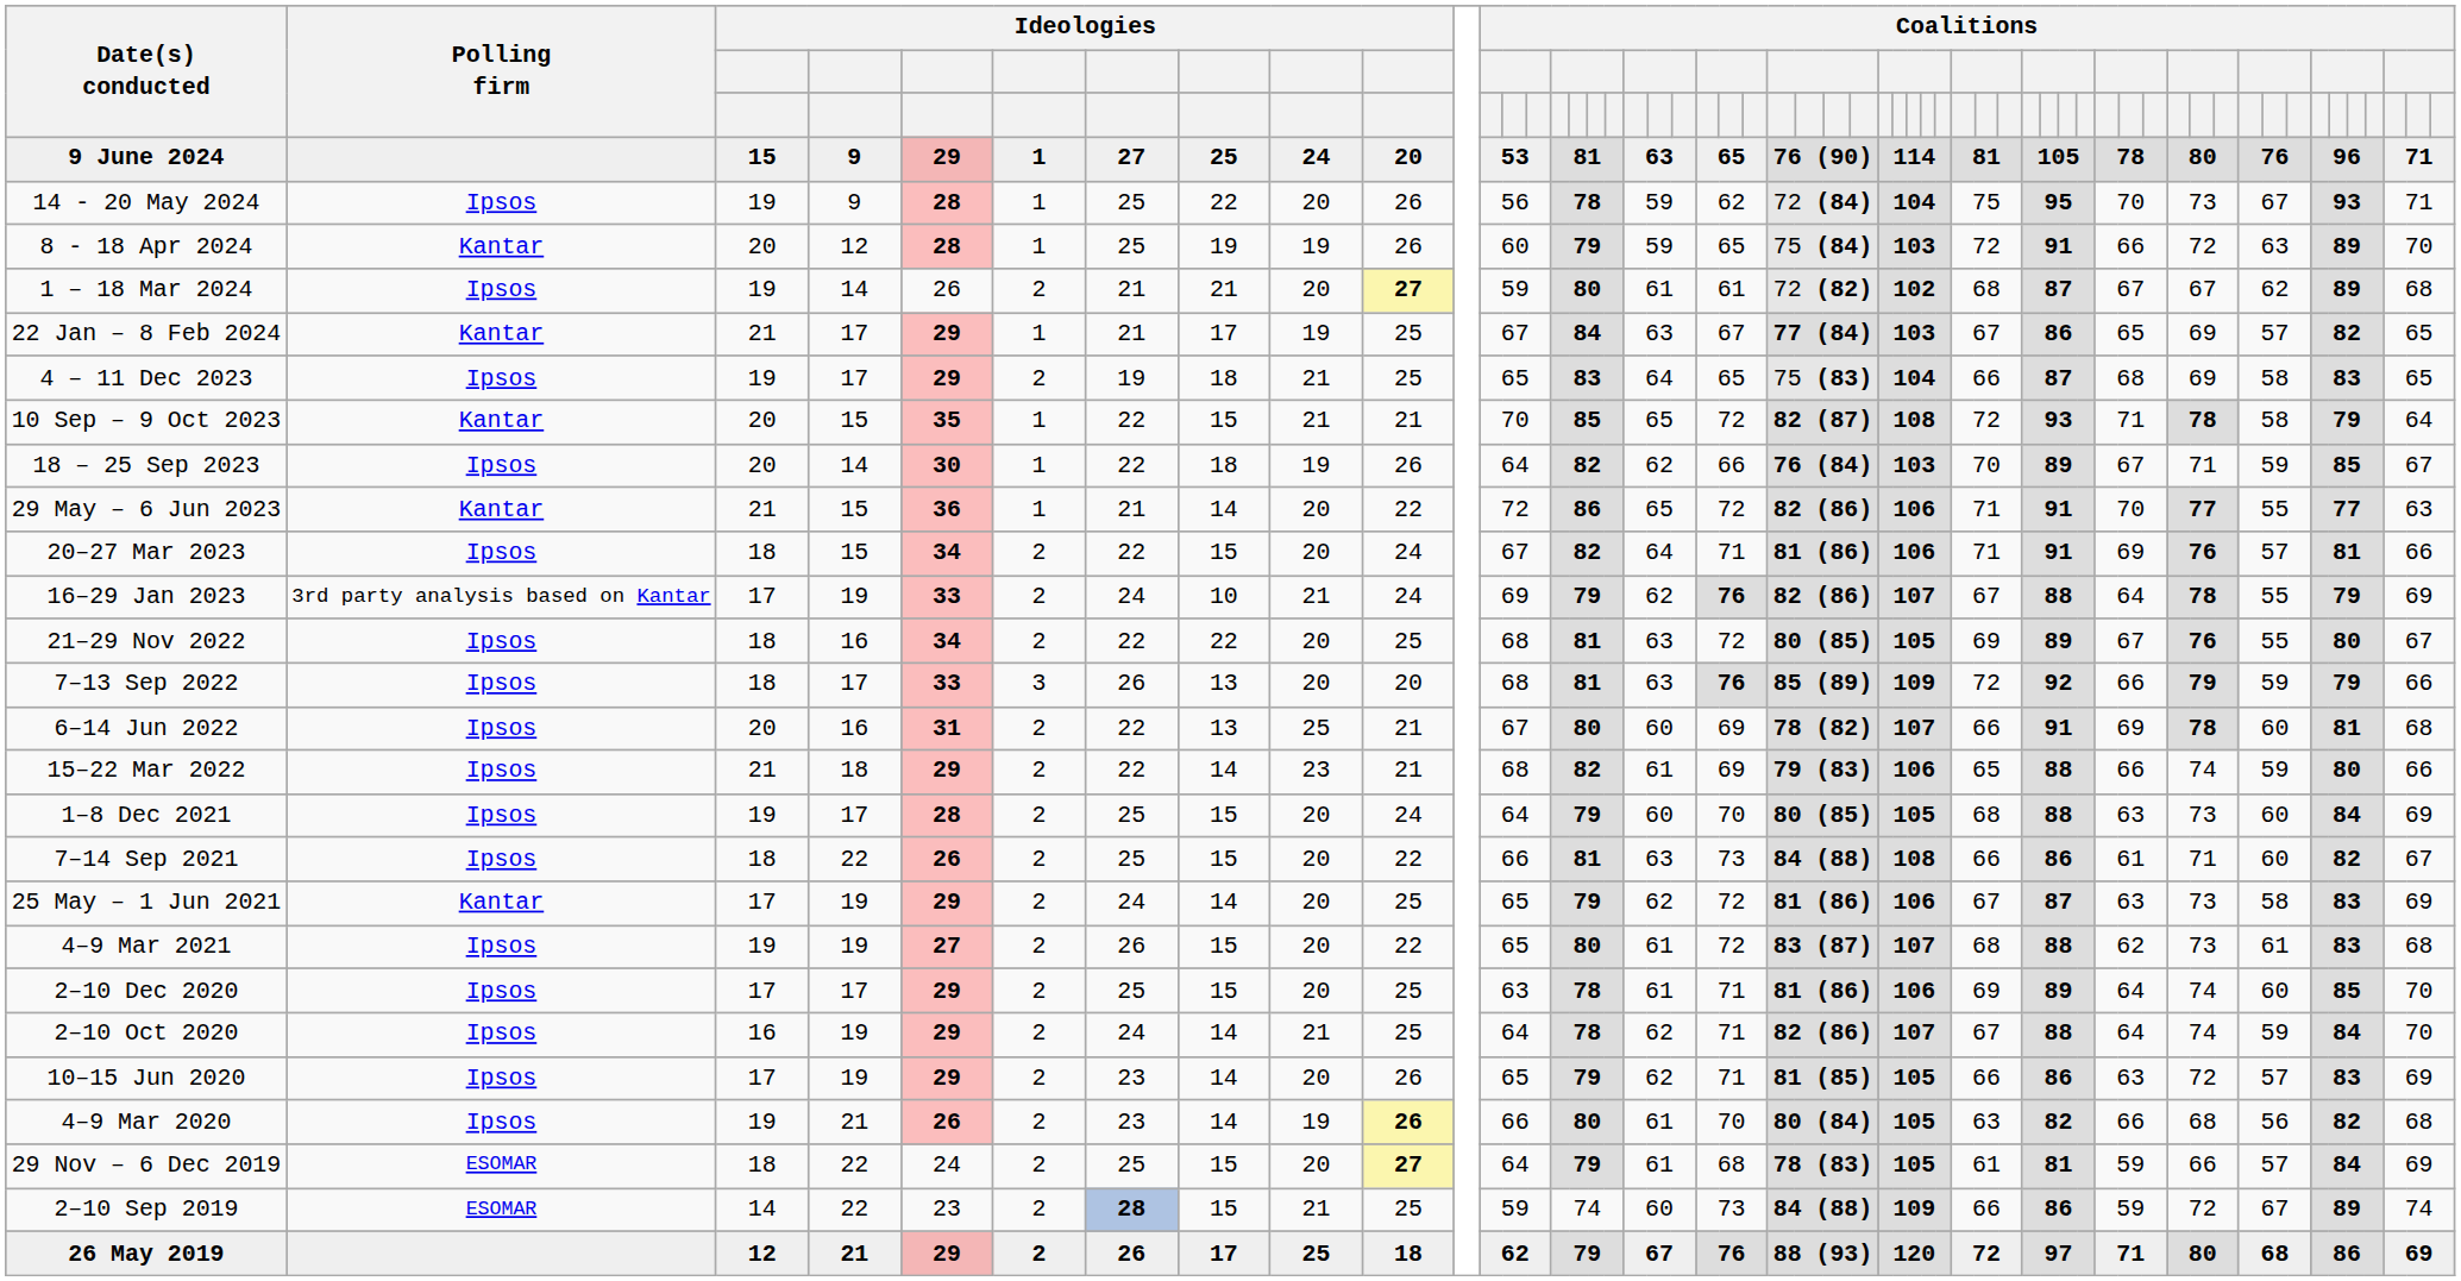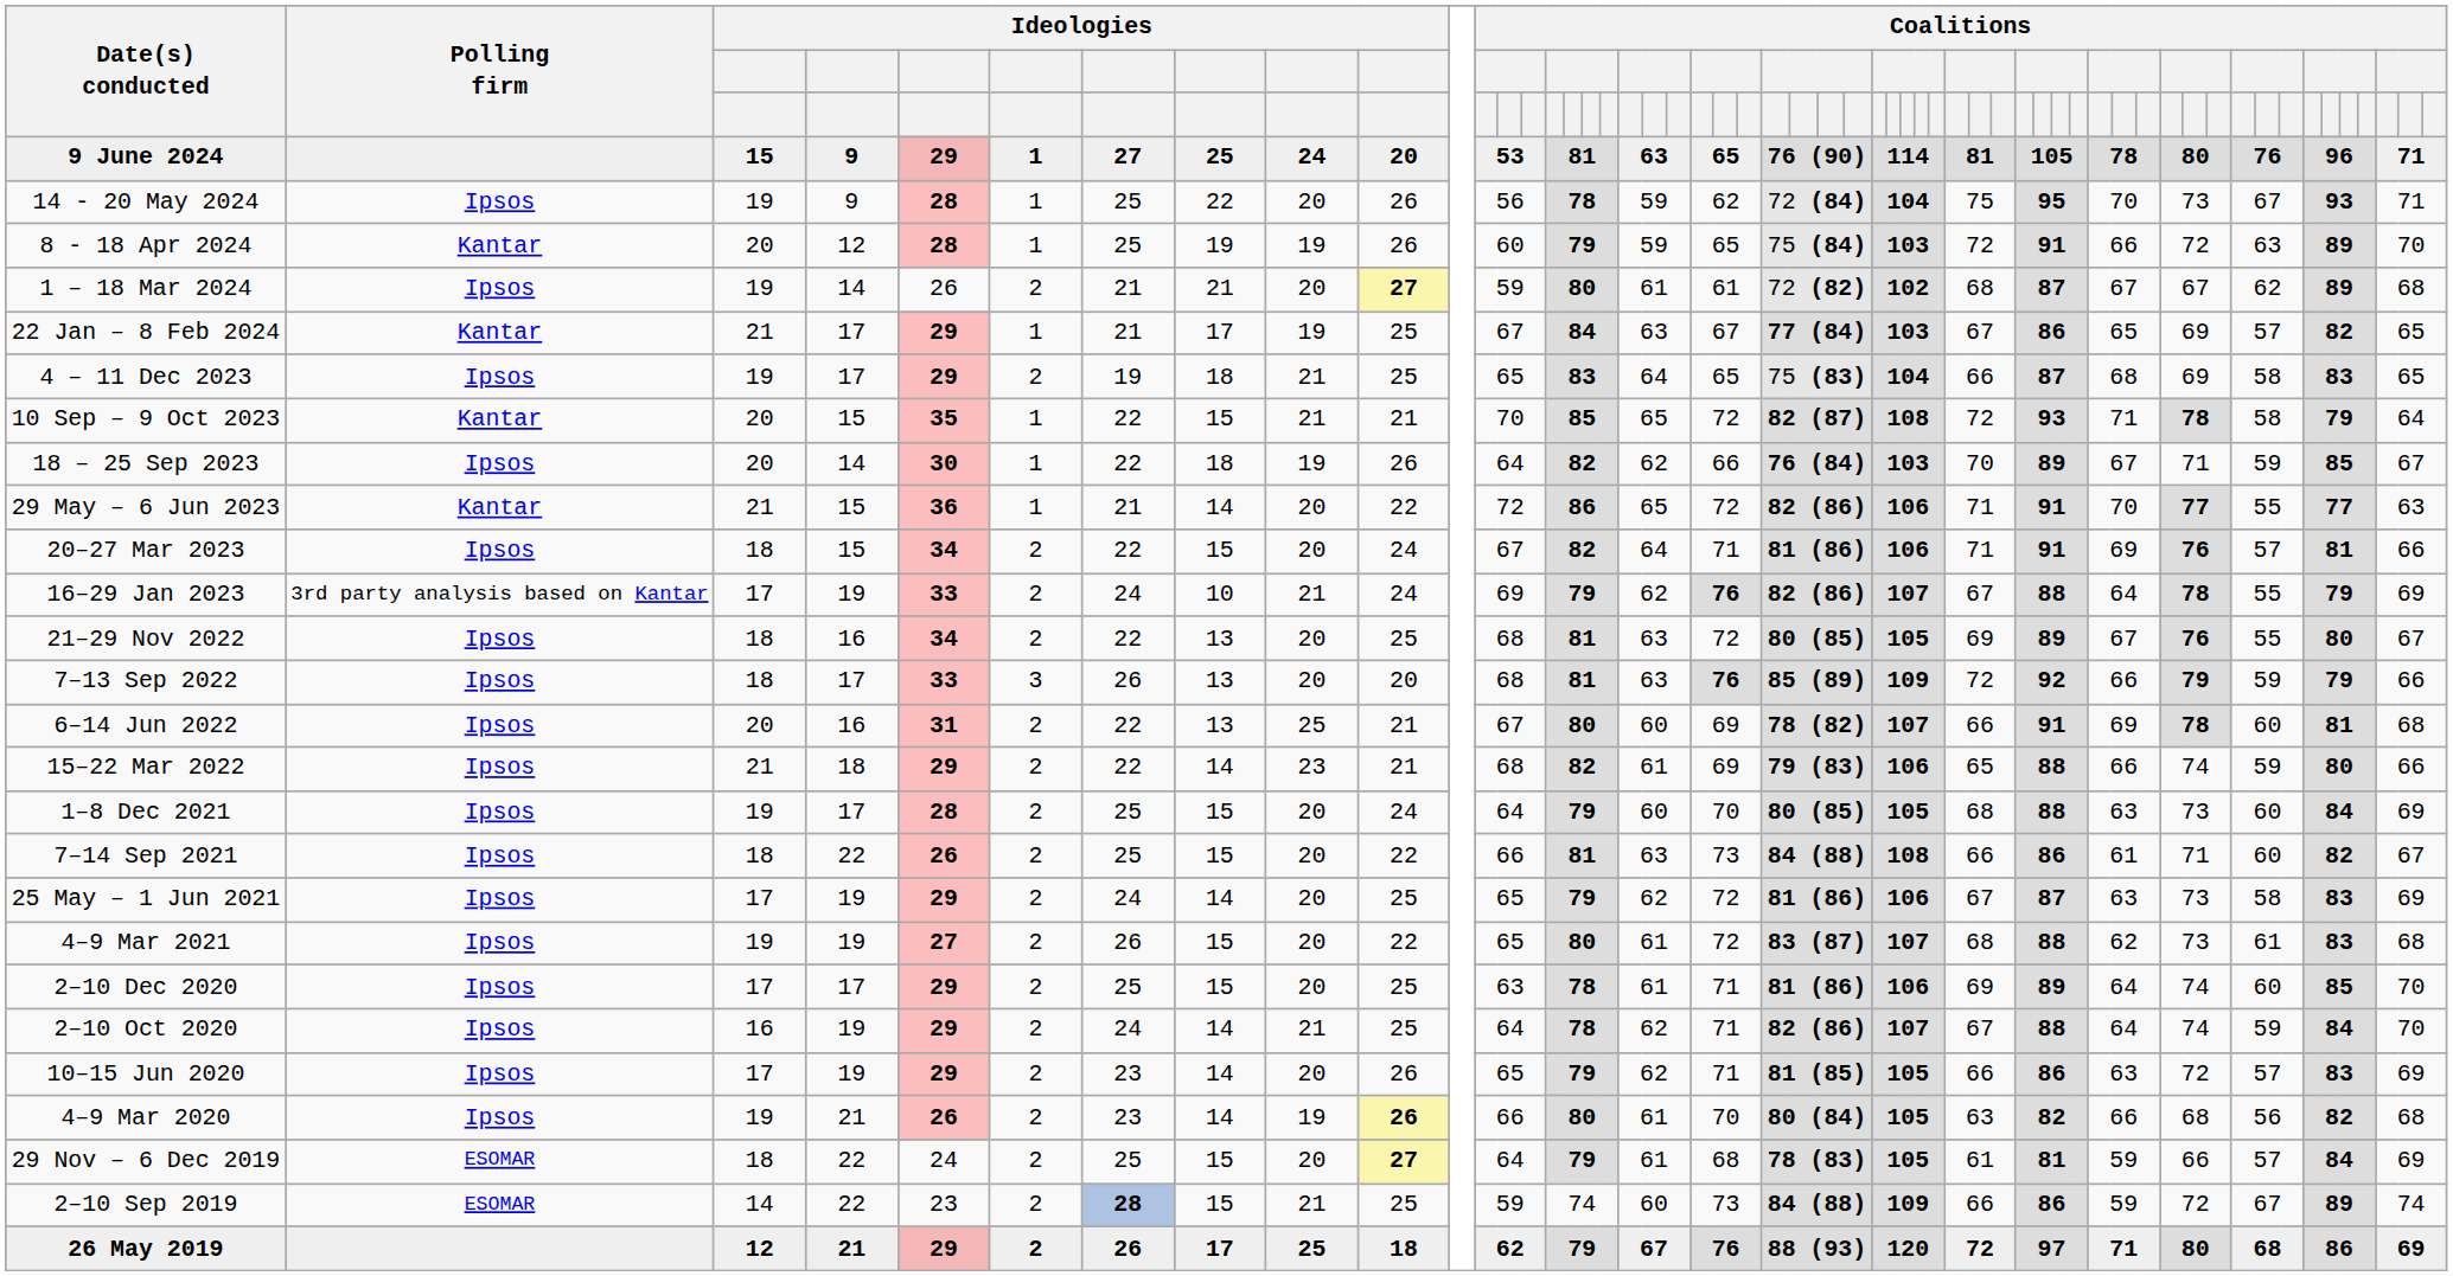21–29 Nov 2022 | column 8: 22 -> 13
25 May – 1 Jun 2021 | Polling firm: Kantar -> Ipsos
